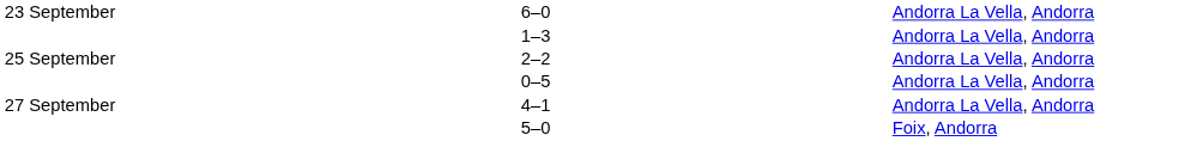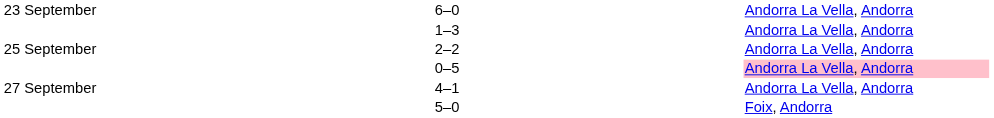0–5 | column 3: no background -> pink background
